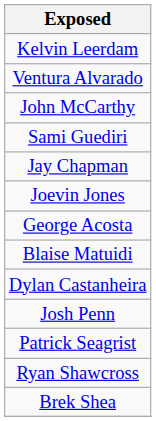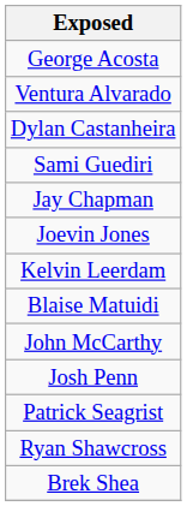row 2 | column 1: Kelvin Leerdam -> George Acosta
row 4 | column 1: John McCarthy -> Dylan Castanheira
row 8 | column 1: George Acosta -> Kelvin Leerdam
row 10 | column 1: Dylan Castanheira -> John McCarthy
